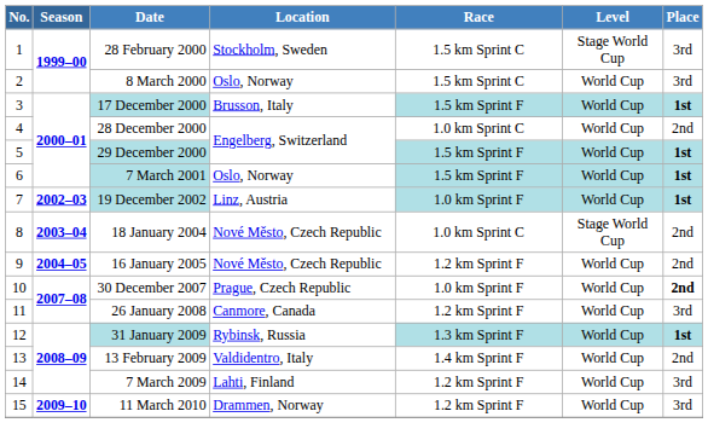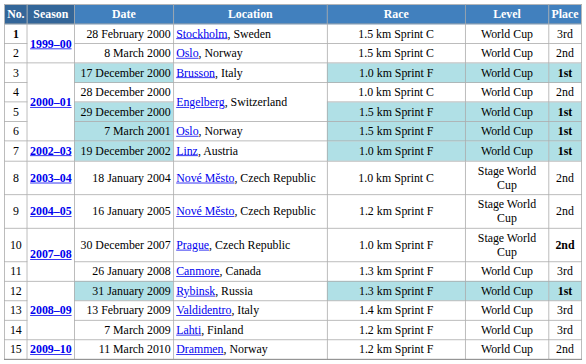28 February 2000 | No.: normal -> bold
28 February 2000 | Level: Stage World Cup -> World Cup
8 March 2000 | Place: 3rd -> 2nd
17 December 2000 | Race: 1.5 km Sprint F -> 1.0 km Sprint F
16 January 2005 | Level: World Cup -> Stage World Cup
30 December 2007 | Level: World Cup -> Stage World Cup
26 January 2008 | Race: 1.2 km Sprint F -> 1.3 km Sprint F
13 February 2009 | Place: 2nd -> 3rd
11 March 2010 | Place: 3rd -> 2nd
